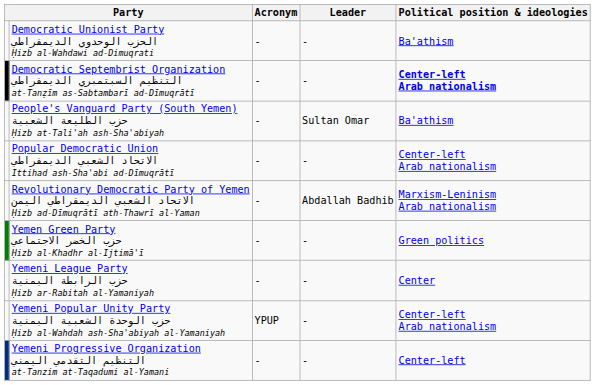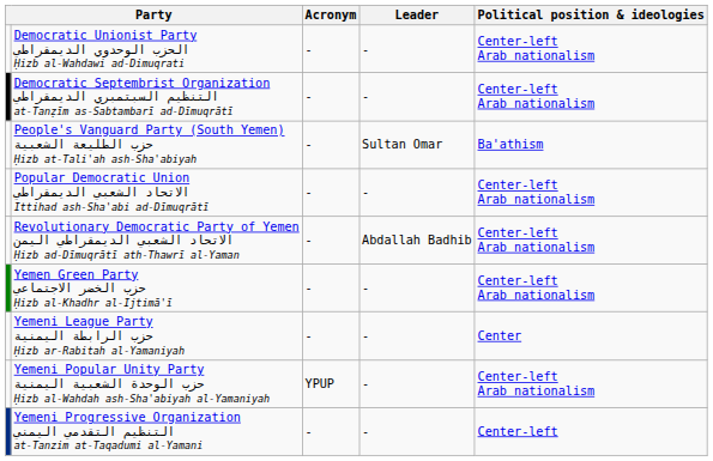row 2 | Political position & ideologies: Ba'athism -> Center-left Arab nationalism
row 3 | Political position & ideologies: bold -> normal
row 6 | Political position & ideologies: Marxism-Leninism Arab nationalism -> Center-left Arab nationalism
row 7 | Political position & ideologies: Green politics -> Center-left Arab nationalism
